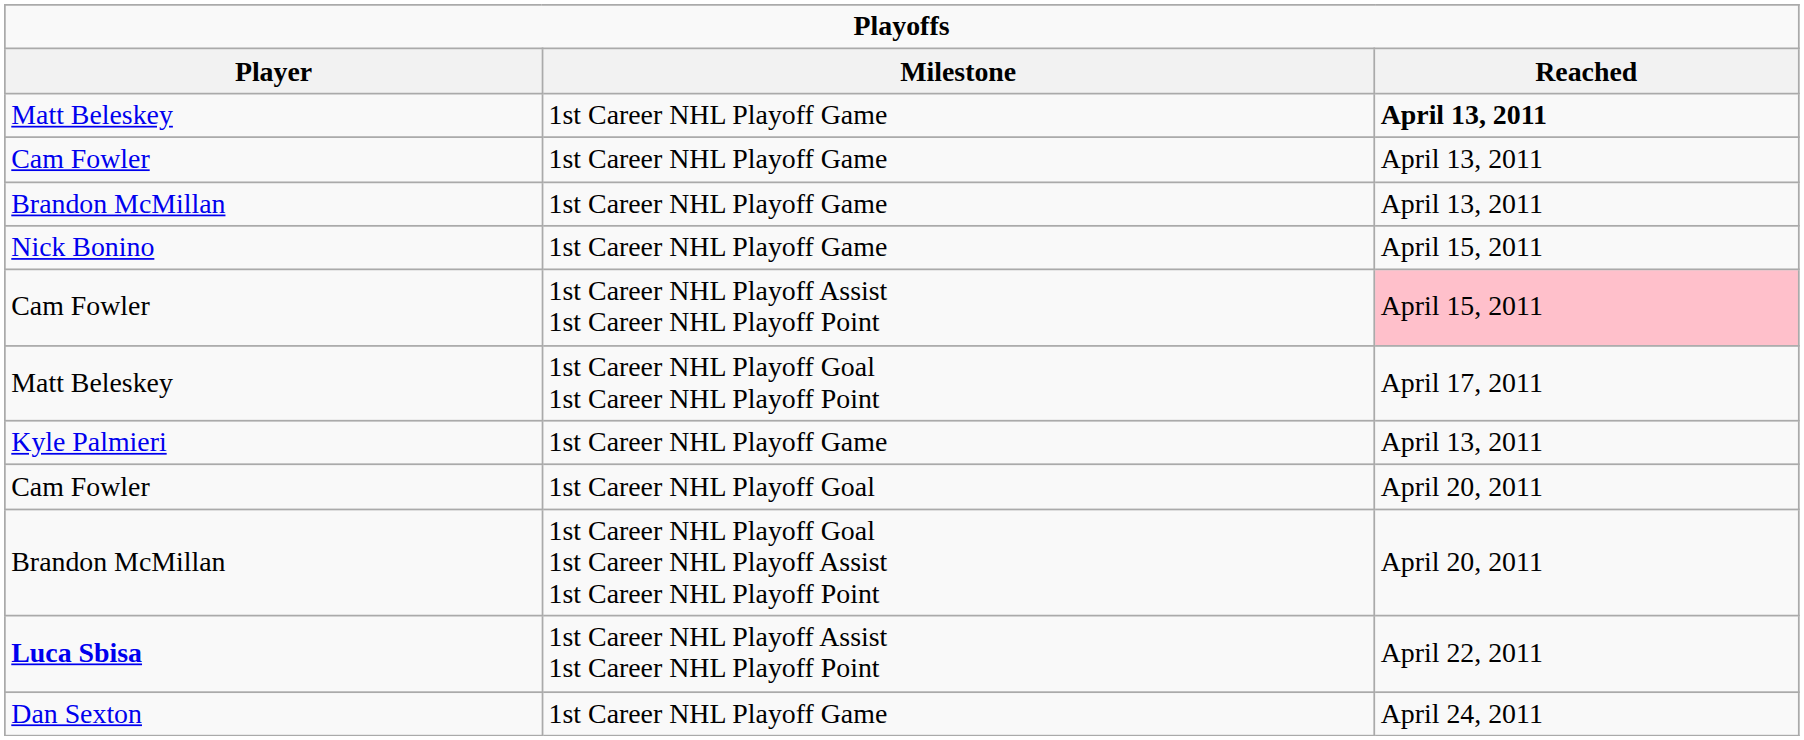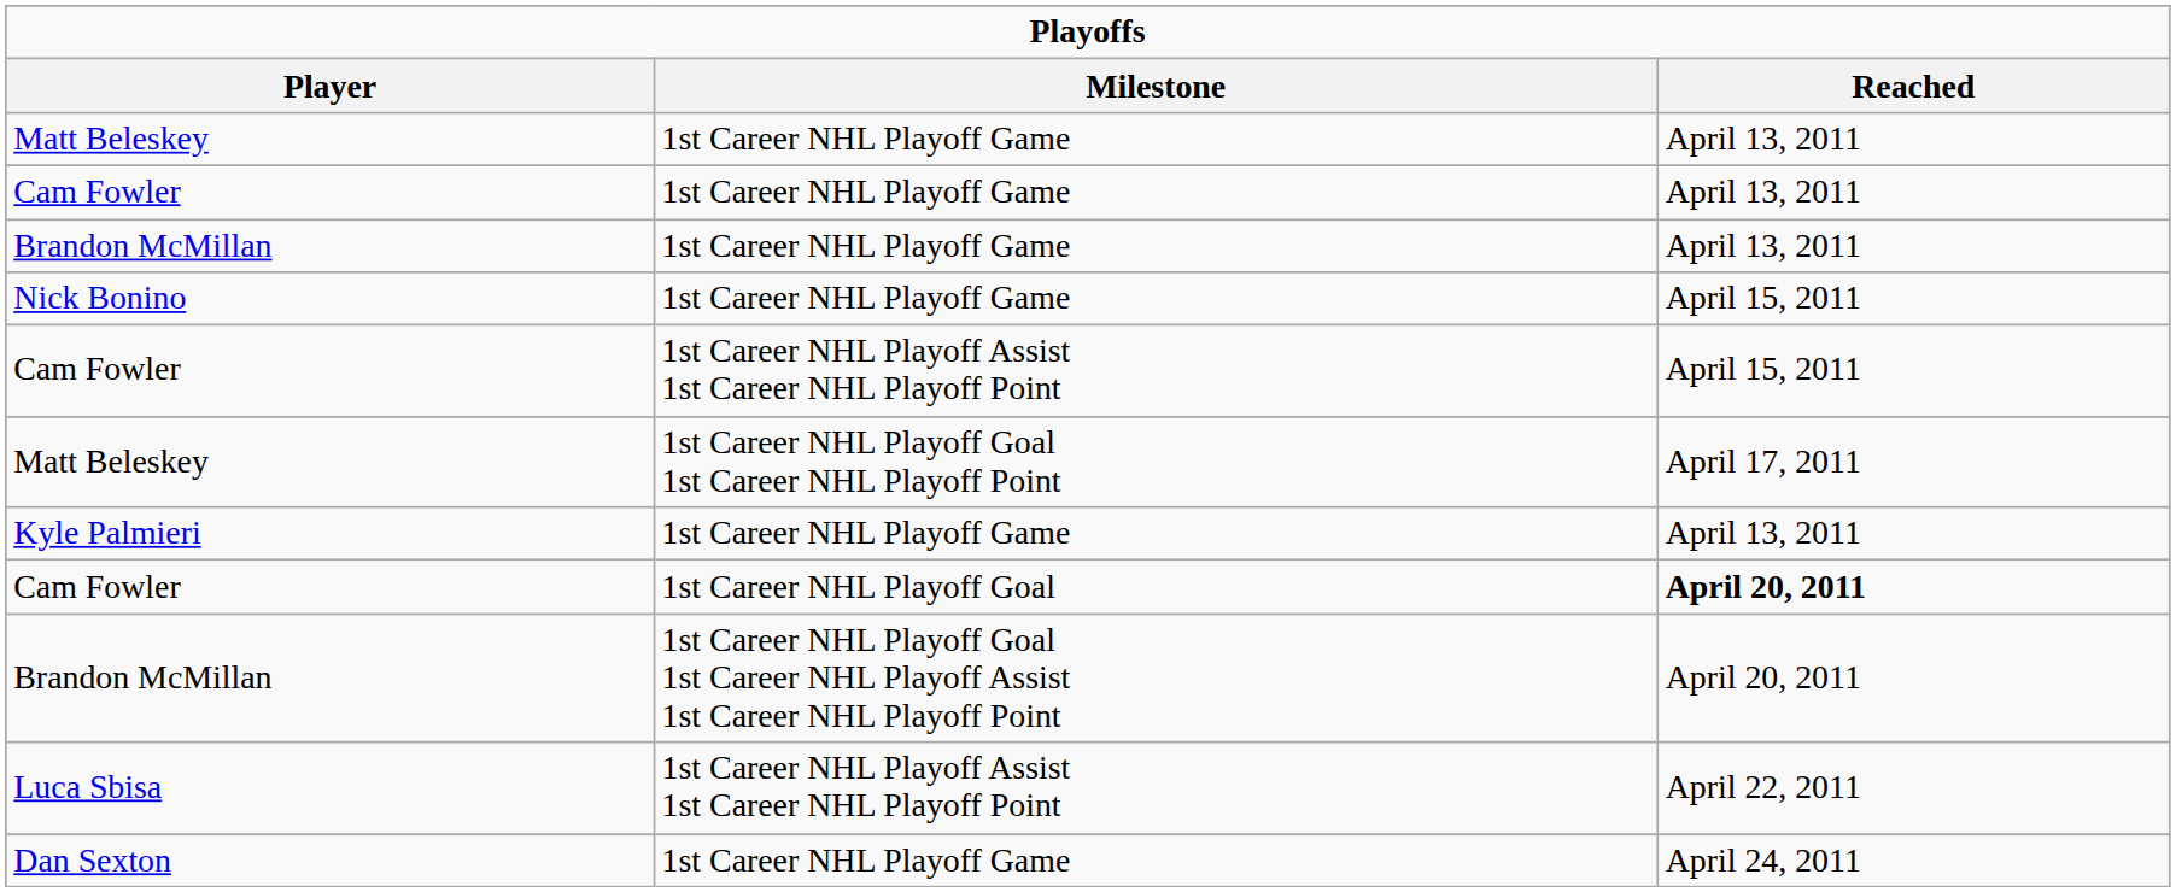row 3 | Reached: bold -> normal
row 7 | Reached: pink background -> no background
row 10 | Reached: normal -> bold
row 12 | Player: bold -> normal
